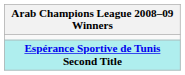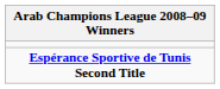row 3 | column 1: paleturquoise background -> no background
